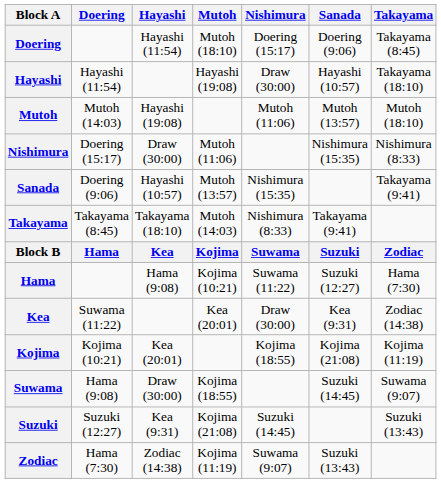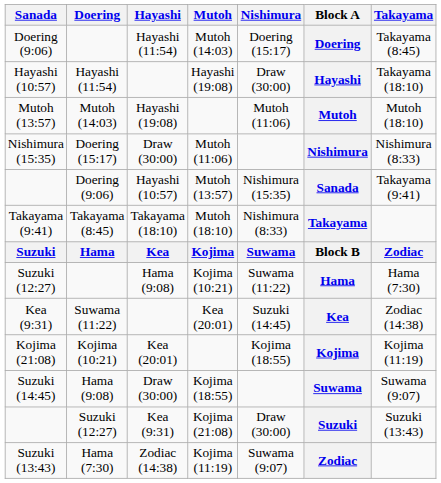columns swapped: Block A <-> Sanada
row 2 | Mutoh: Mutoh (18:10) -> Mutoh (14:03)
row 7 | Mutoh: Mutoh (14:03) -> Mutoh (18:10)
row 10 | Nishimura: Draw (30:00) -> Suzuki (14:45)
row 13 | Nishimura: Suzuki (14:45) -> Draw (30:00)
